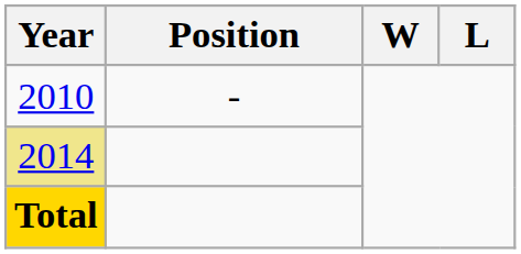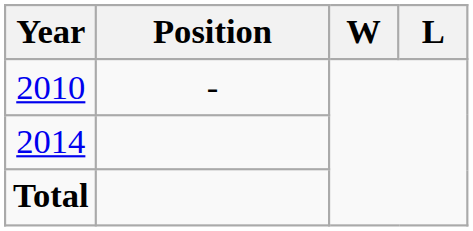2014 | Year: khaki background -> no background
Total | Year: gold background -> no background
